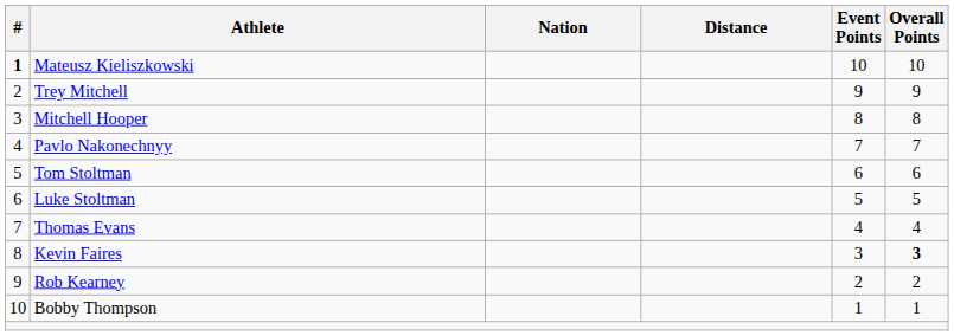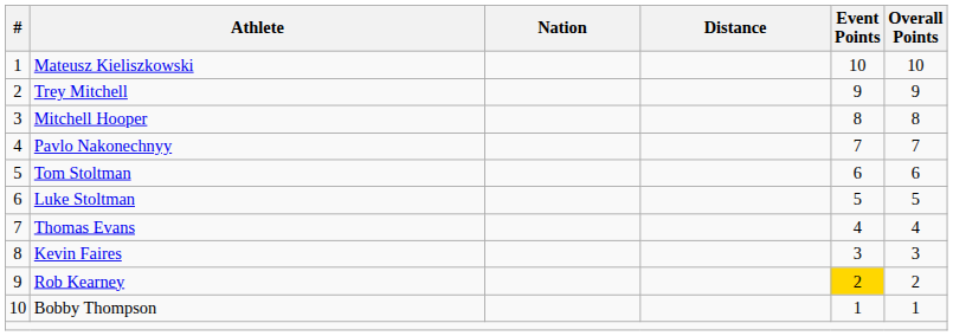Mateusz Kieliszkowski | #: bold -> normal
Kevin Faires | Overall Points: bold -> normal
Rob Kearney | Event Points: no background -> gold background
